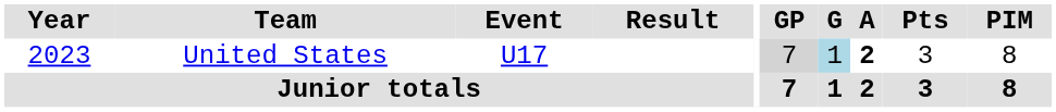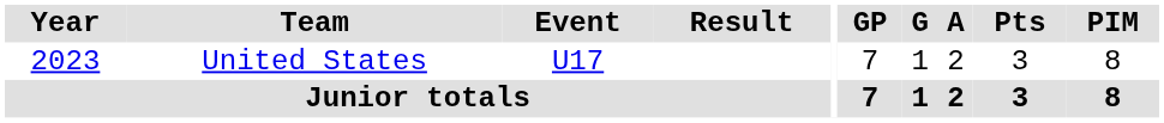United States | GP: lightgrey background -> no background
United States | G: lightblue background -> no background
United States | A: bold -> normal
